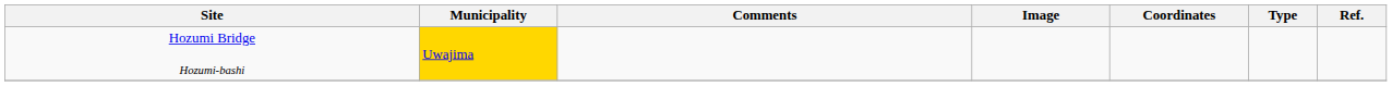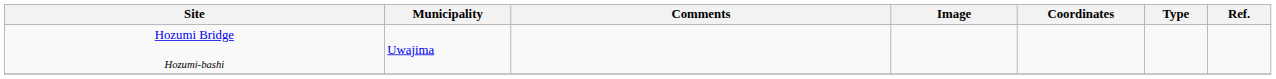Hozumi Bridge Hozumi-bashi | Municipality: gold background -> no background
